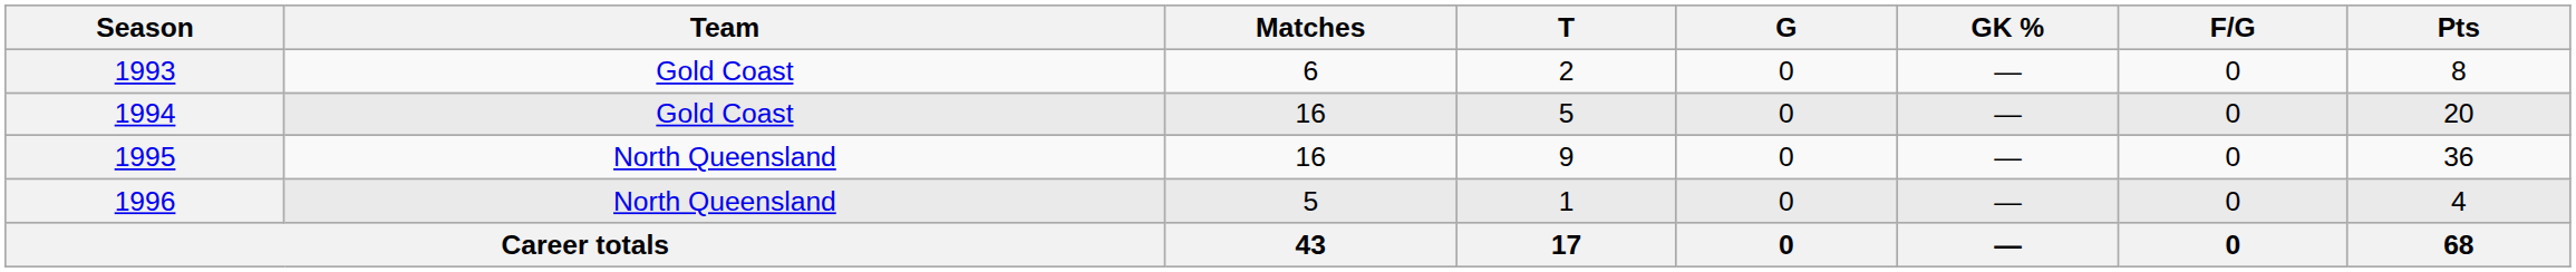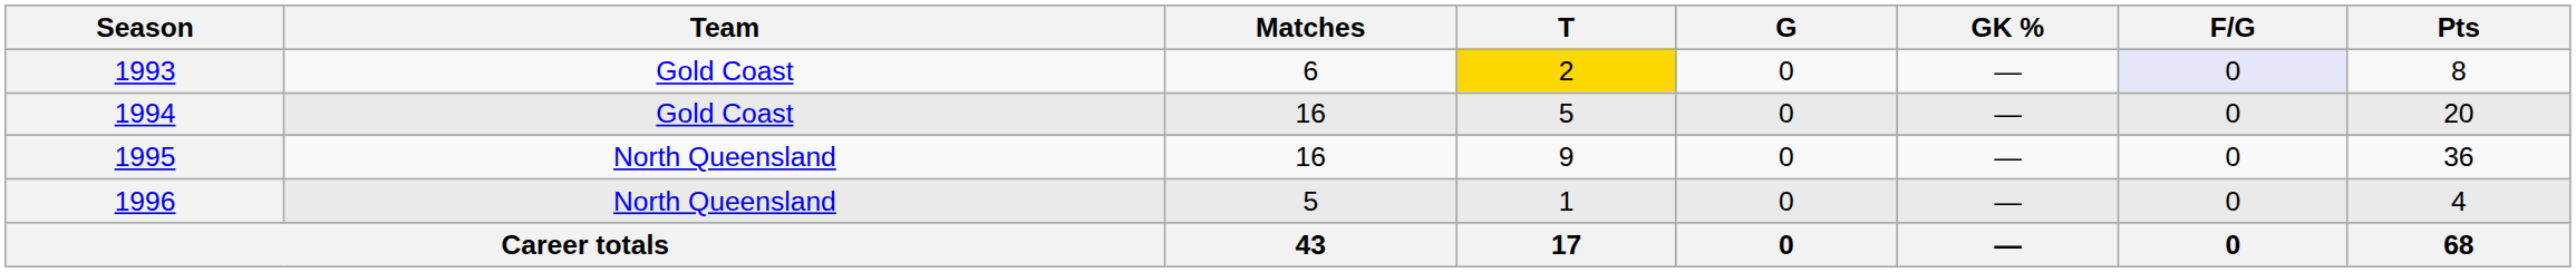1993 | T: no background -> gold background
1993 | F/G: no background -> lavender background
